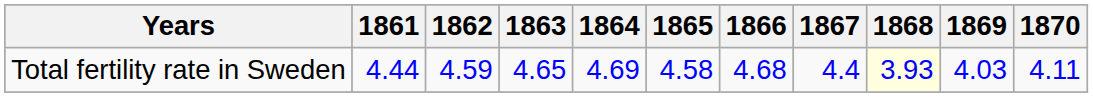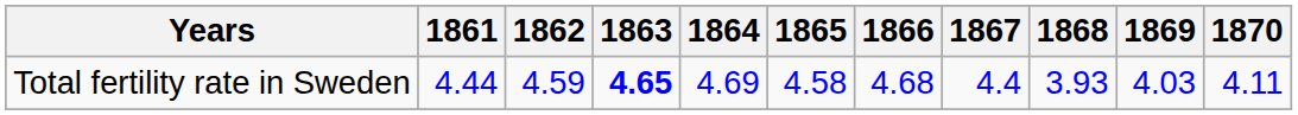row 2 | 1863: normal -> bold
row 2 | 1868: lightyellow background -> no background
